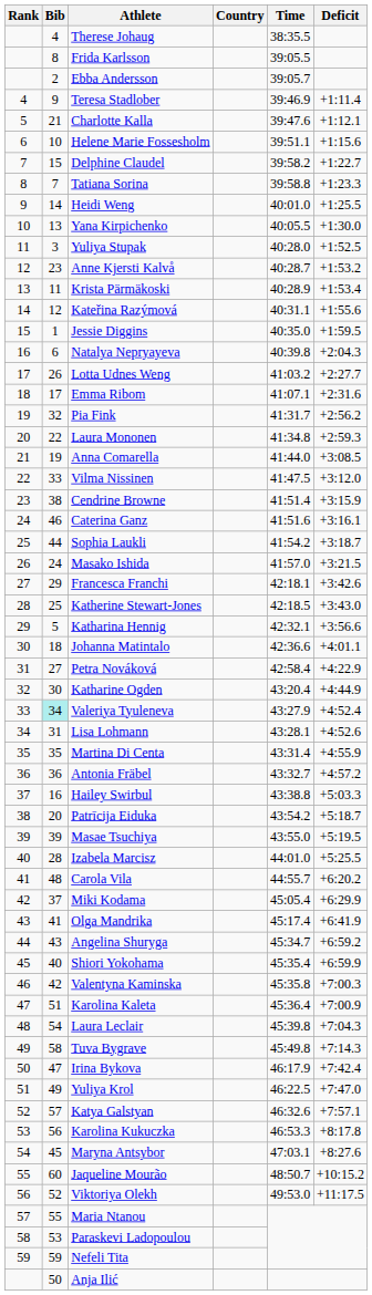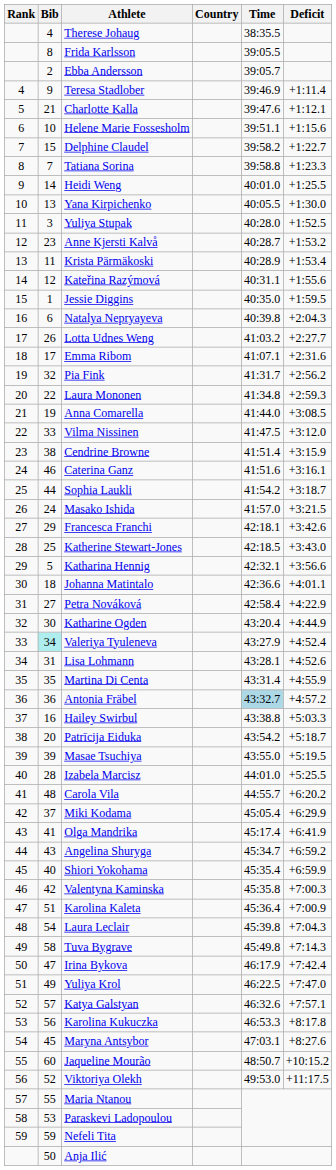Antonia Fräbel | Time: no background -> lightblue background
